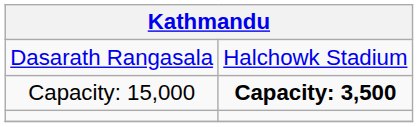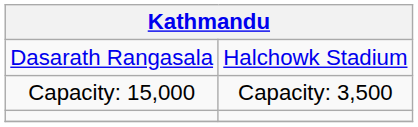row 3 | column 2: bold -> normal
